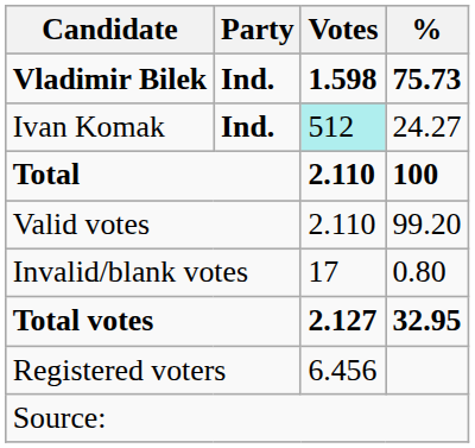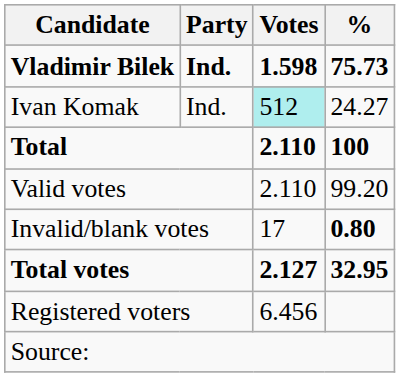Ivan Komak | Party: bold -> normal
Invalid/blank votes | %: normal -> bold
